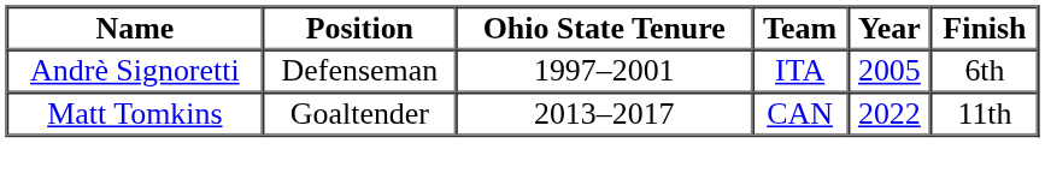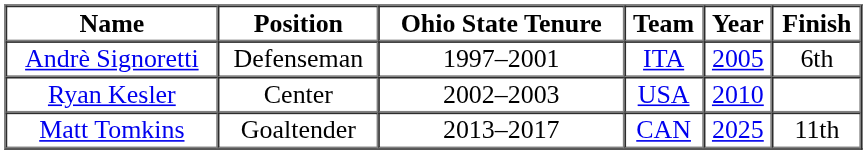+ row: Ryan Kesler | Center | 2002–2003 | USA | 2010
Matt Tomkins | Year: 2022 -> 2025
